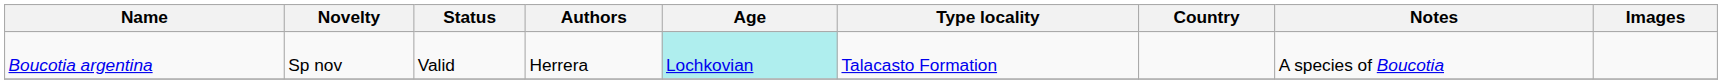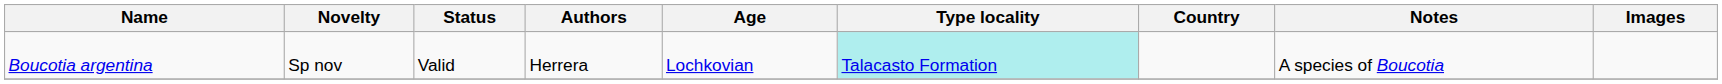Boucotia argentina | Age: paleturquoise background -> no background
Boucotia argentina | Type locality: no background -> paleturquoise background
